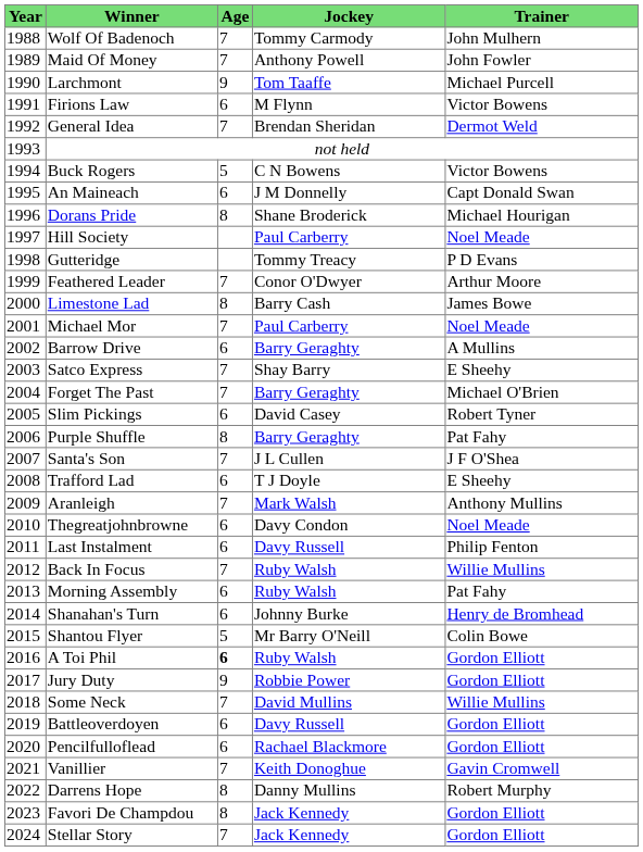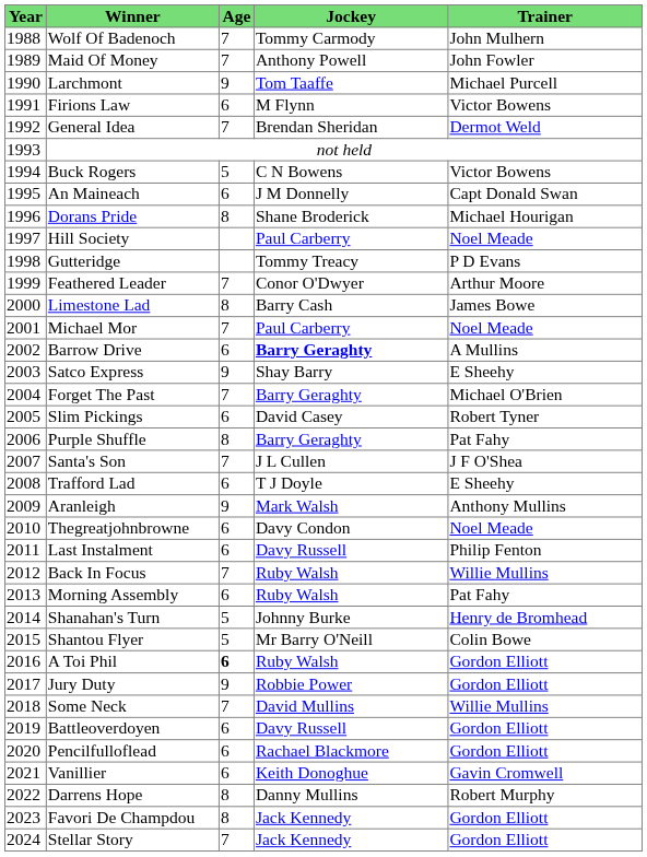Barrow Drive | Jockey: normal -> bold
Satco Express | Age: 7 -> 9
Aranleigh | Age: 7 -> 9
Shanahan's Turn | Age: 6 -> 5
Vanillier | Age: 7 -> 6
